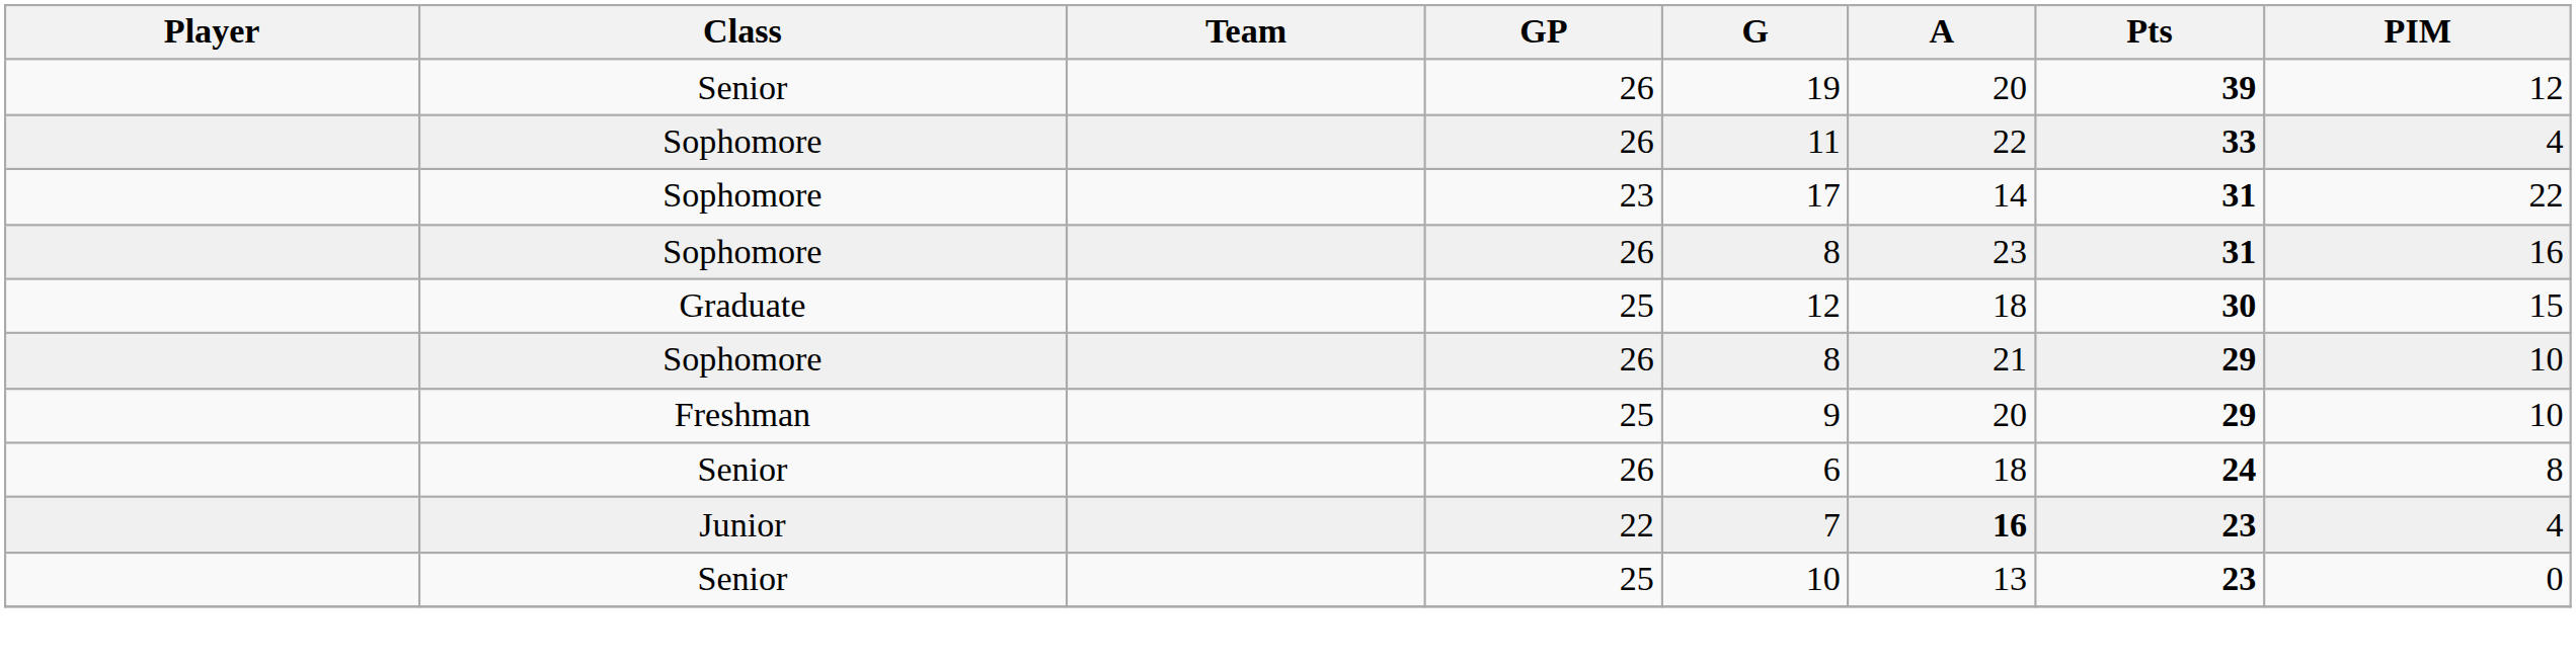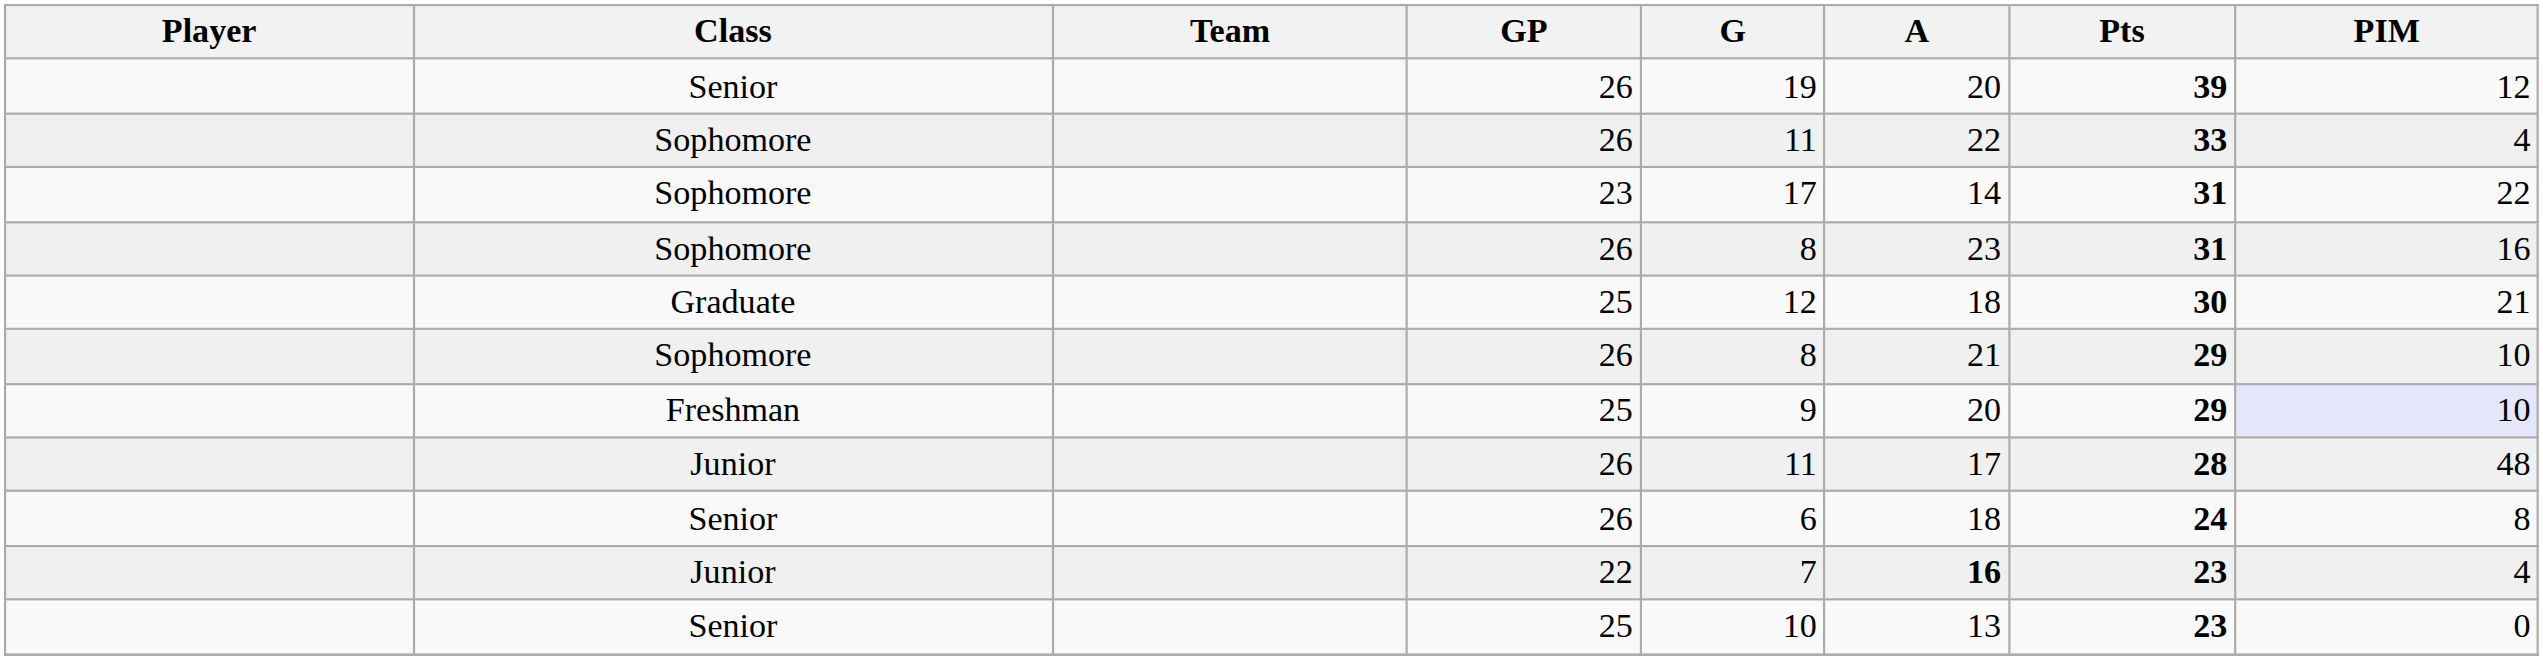Graduate | PIM: 15 -> 21
Freshman | PIM: no background -> lavender background
+ row: Junior | 26 | 11 | 17 | 28 | 48
